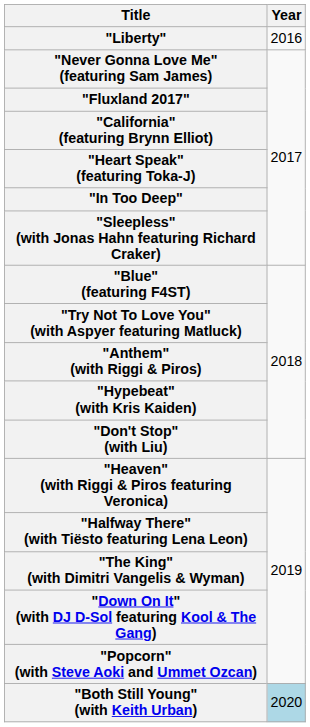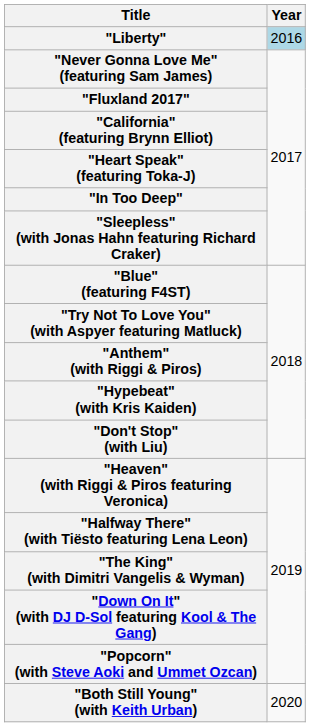"Liberty" | Year: no background -> lightblue background
"Both Still Young" (with Keith Urban) | Year: lightblue background -> no background
